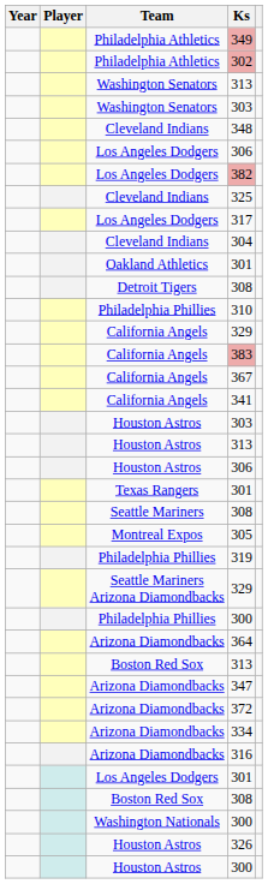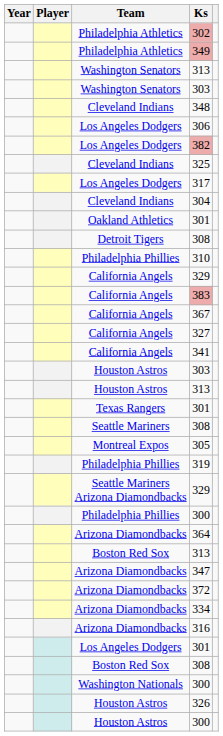rows swapped: 302 <-> 349
+ row: California Angels | 327
- row: Houston Astros | 306
